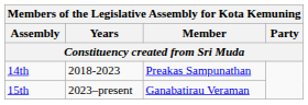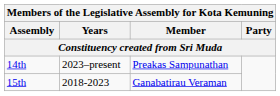14th | Years: 2018-2023 -> 2023–present
15th | Years: 2023–present -> 2018-2023
